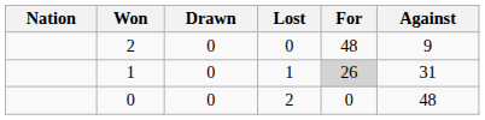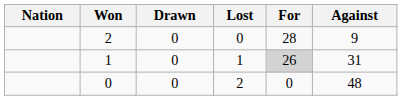row 2 | For: 48 -> 28
